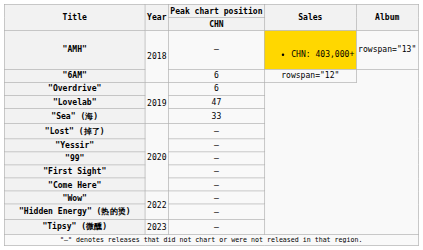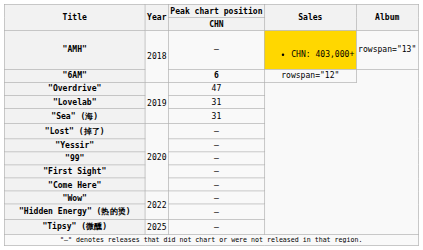"6AM" | Peak chart position / CHN: normal -> bold
"Overdrive" | Peak chart position / CHN: 6 -> 47
"Lovelab" | Peak chart position / CHN: 47 -> 31
"Sea" (海) | Peak chart position / CHN: 33 -> 31
"Tipsy" (微醺) | Year: 2023 -> 2025
